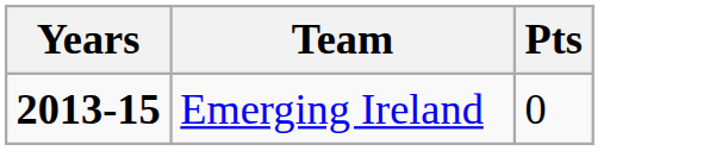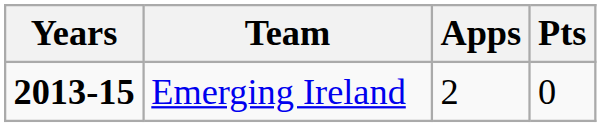+ column: Apps | 2
